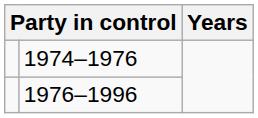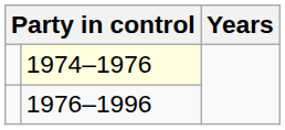1974–1976 | column 2: no background -> lightyellow background
